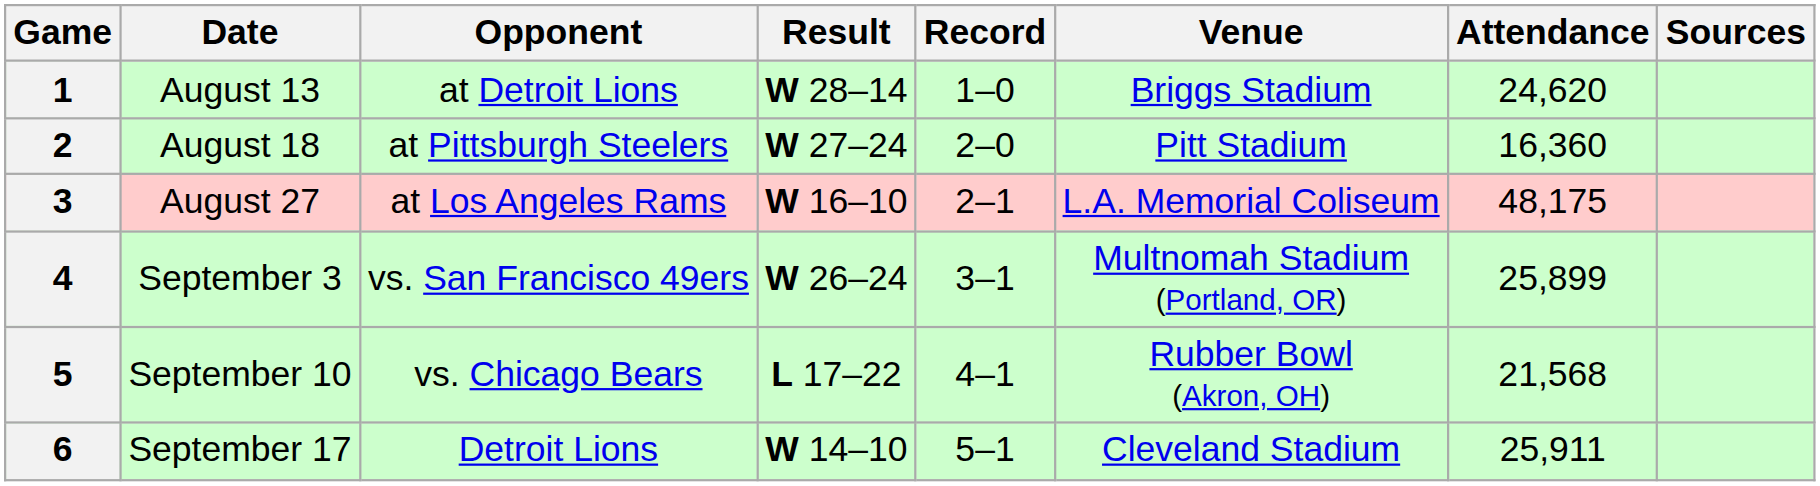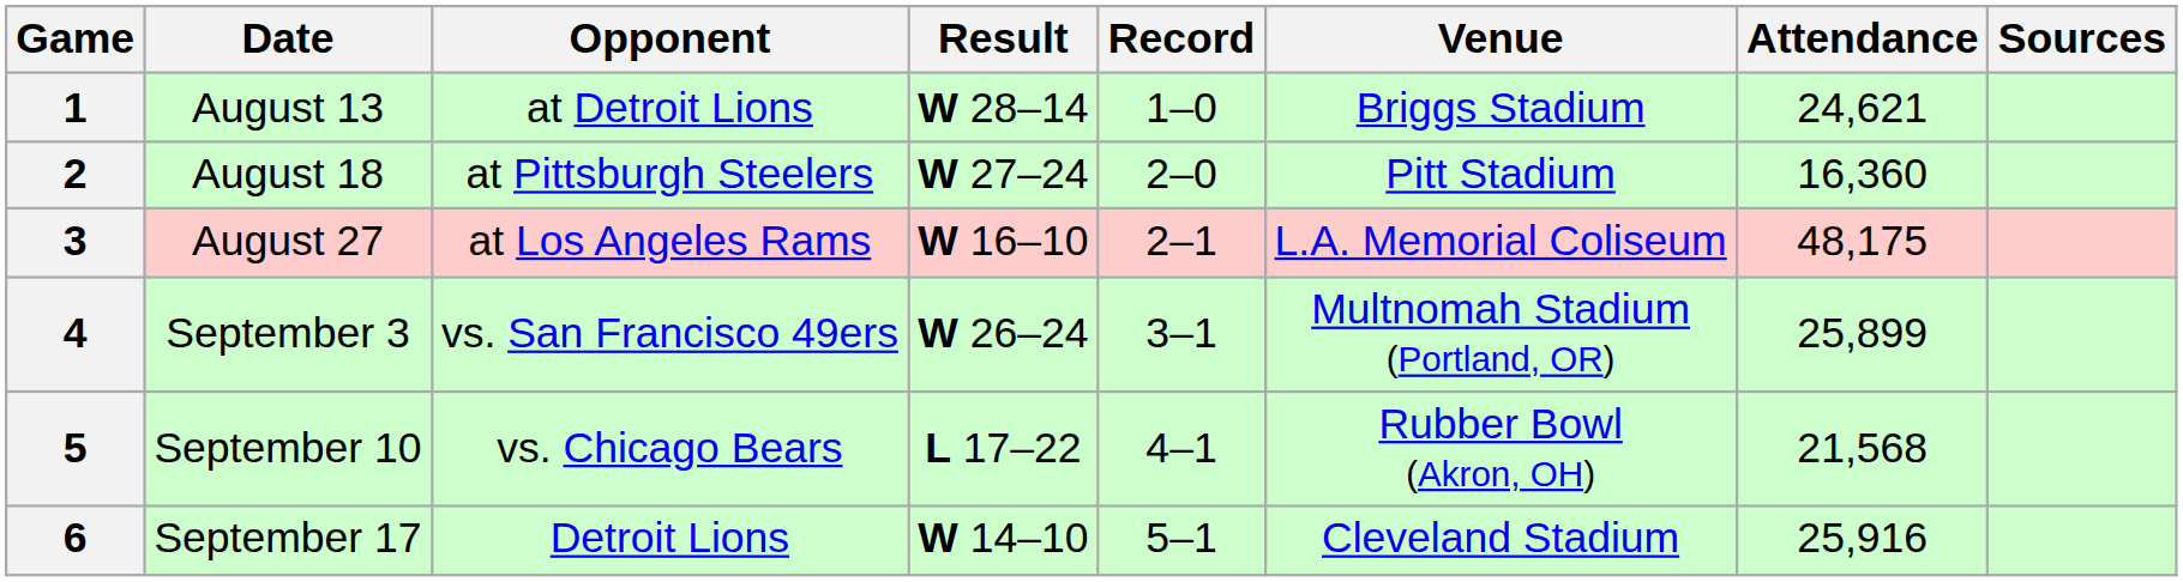1 | Attendance: 24,620 -> 24,621
6 | Attendance: 25,911 -> 25,916
